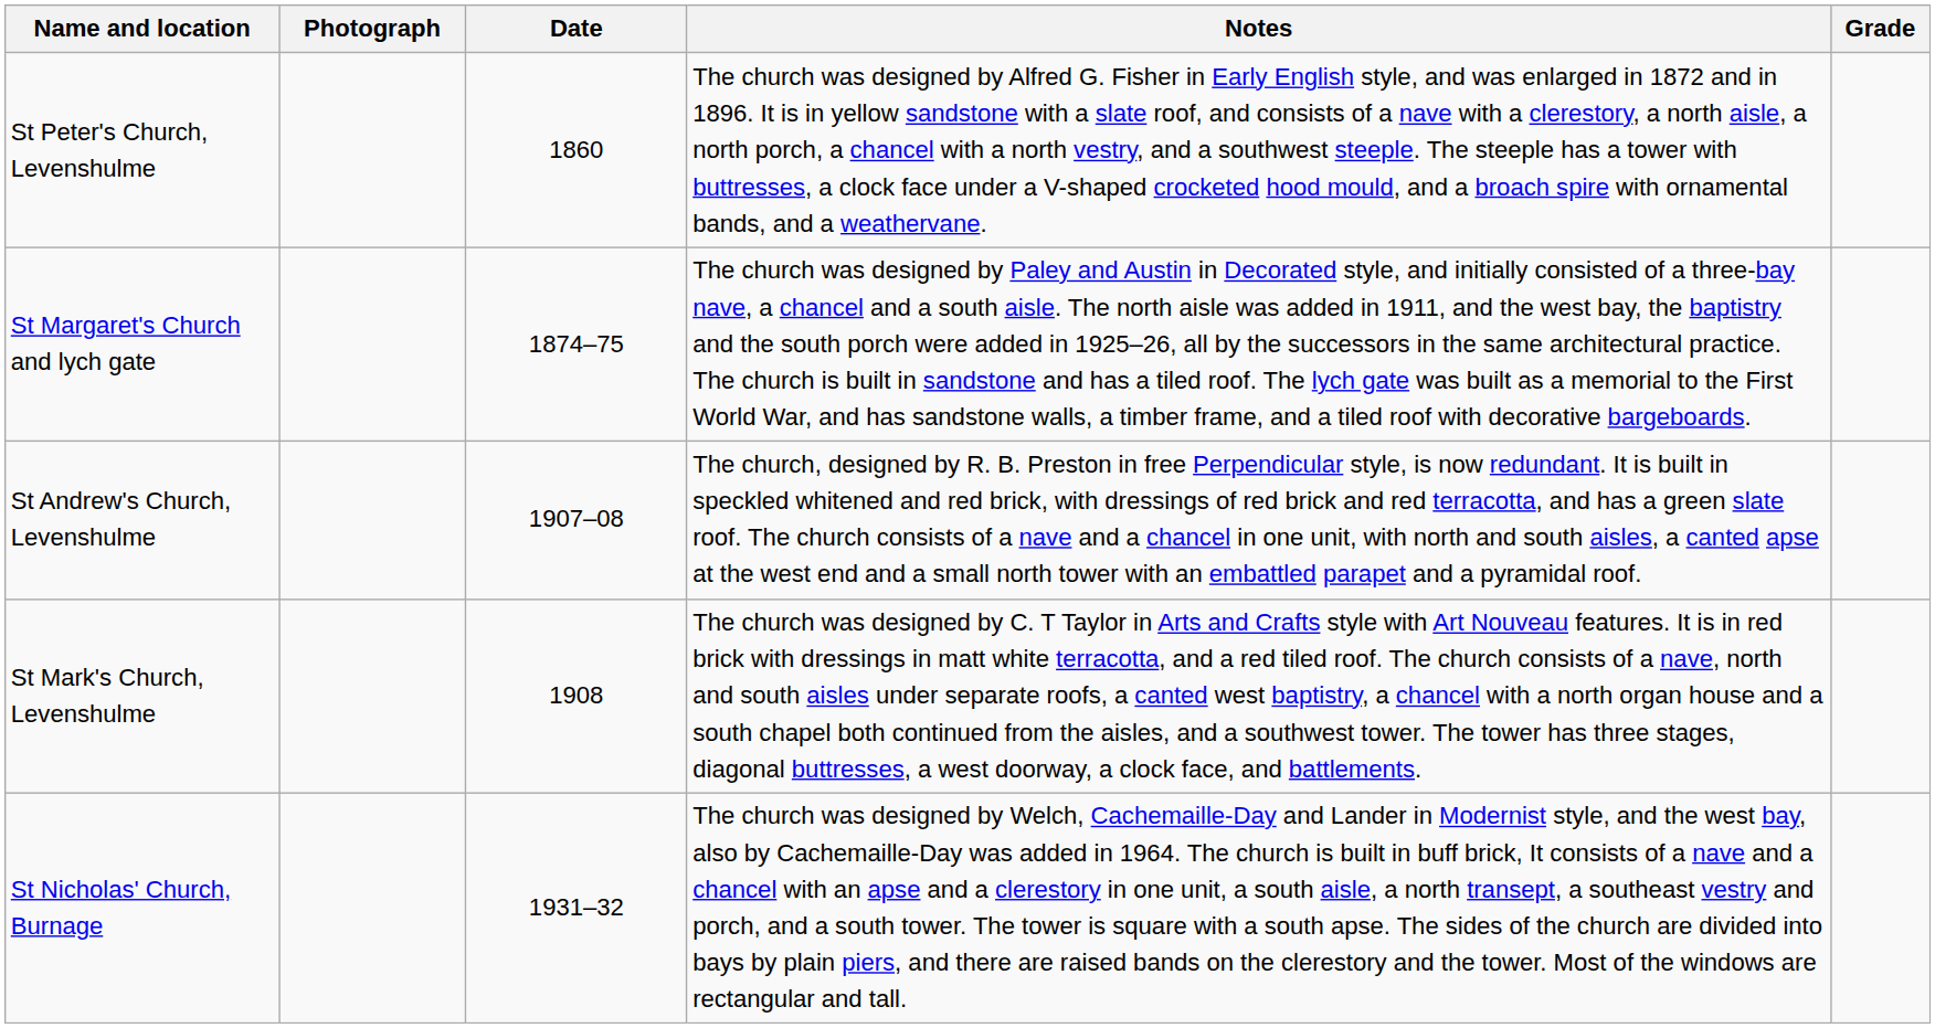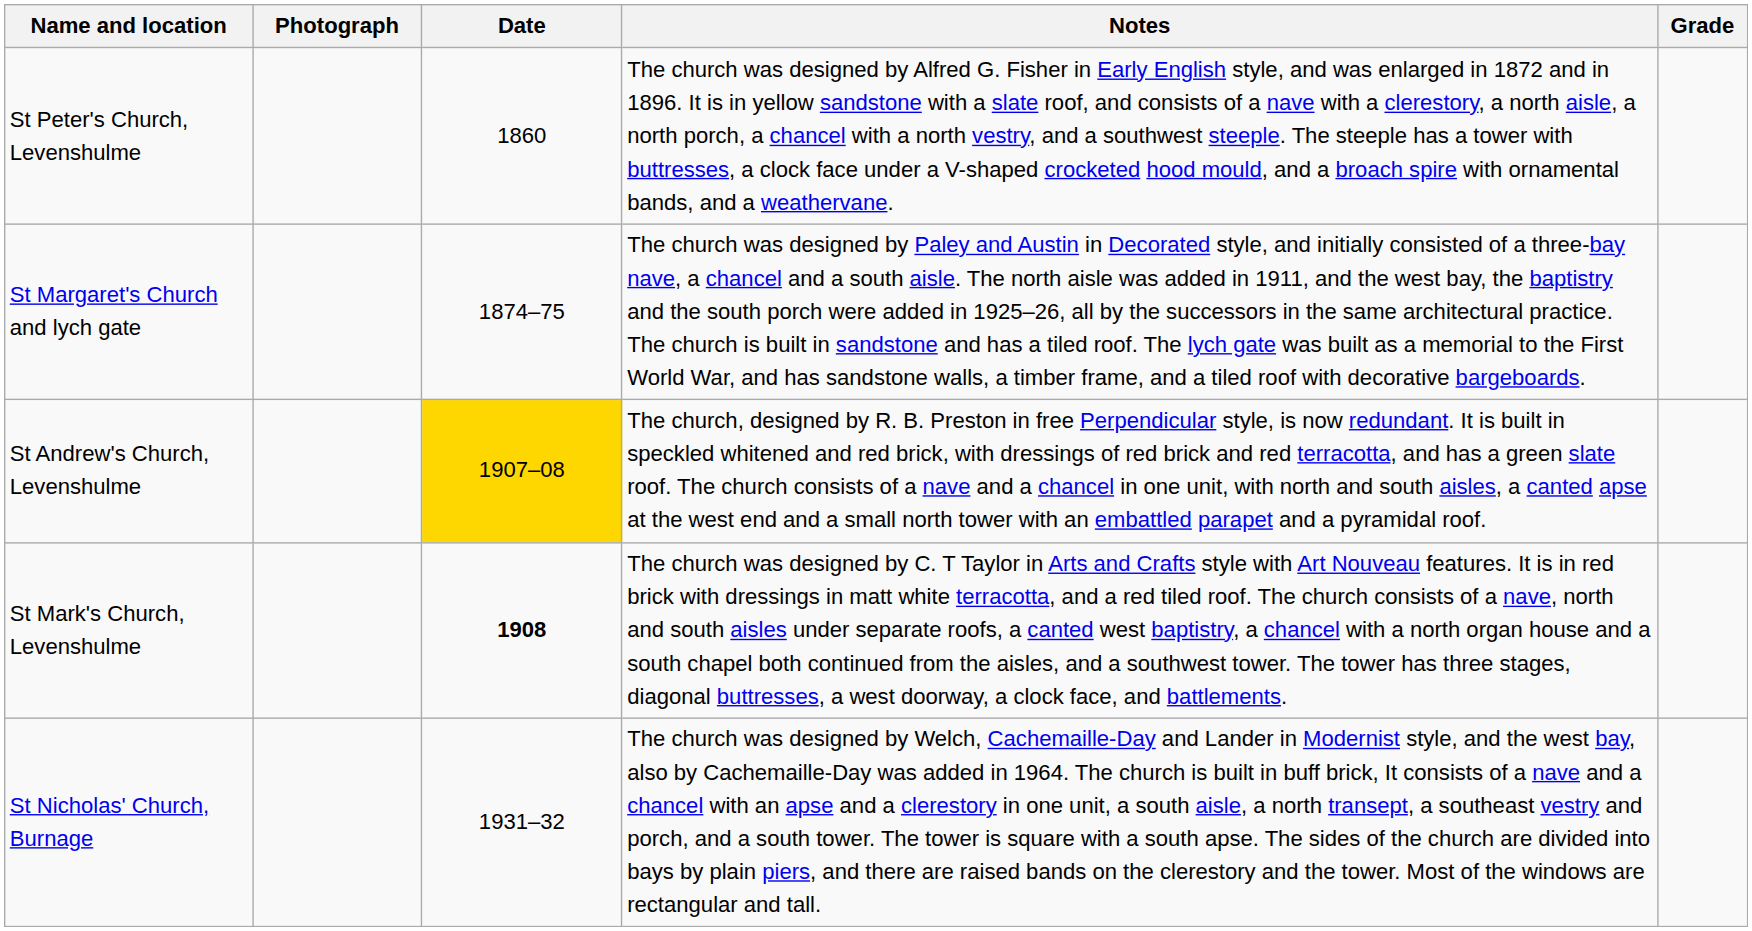St Andrew's Church, Levenshulme | Date: no background -> gold background
St Mark's Church, Levenshulme | Date: normal -> bold
